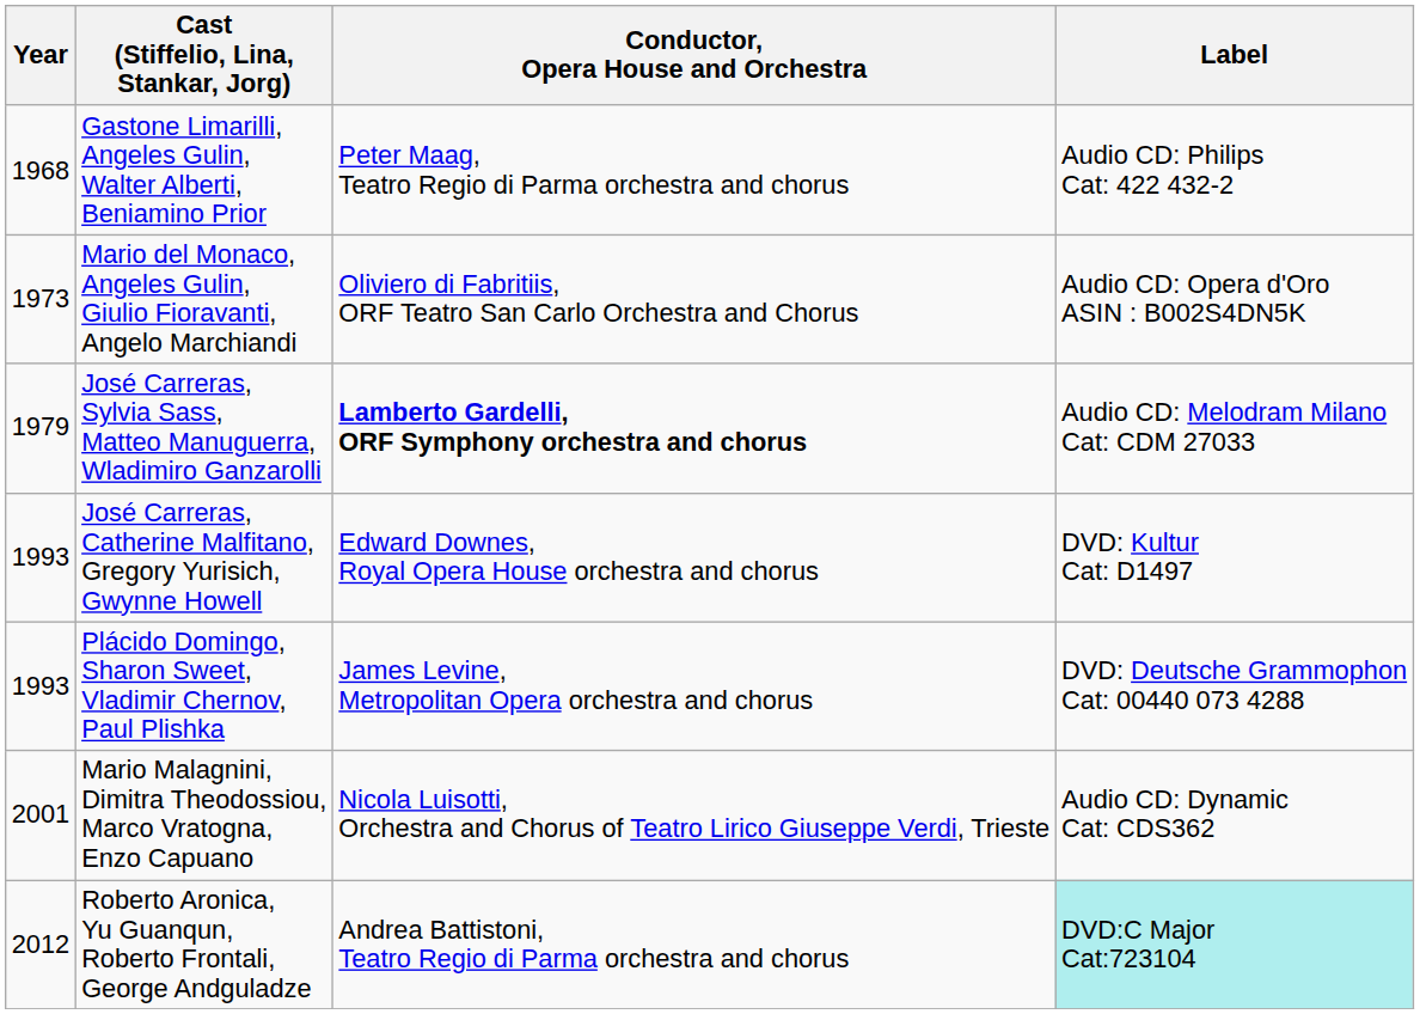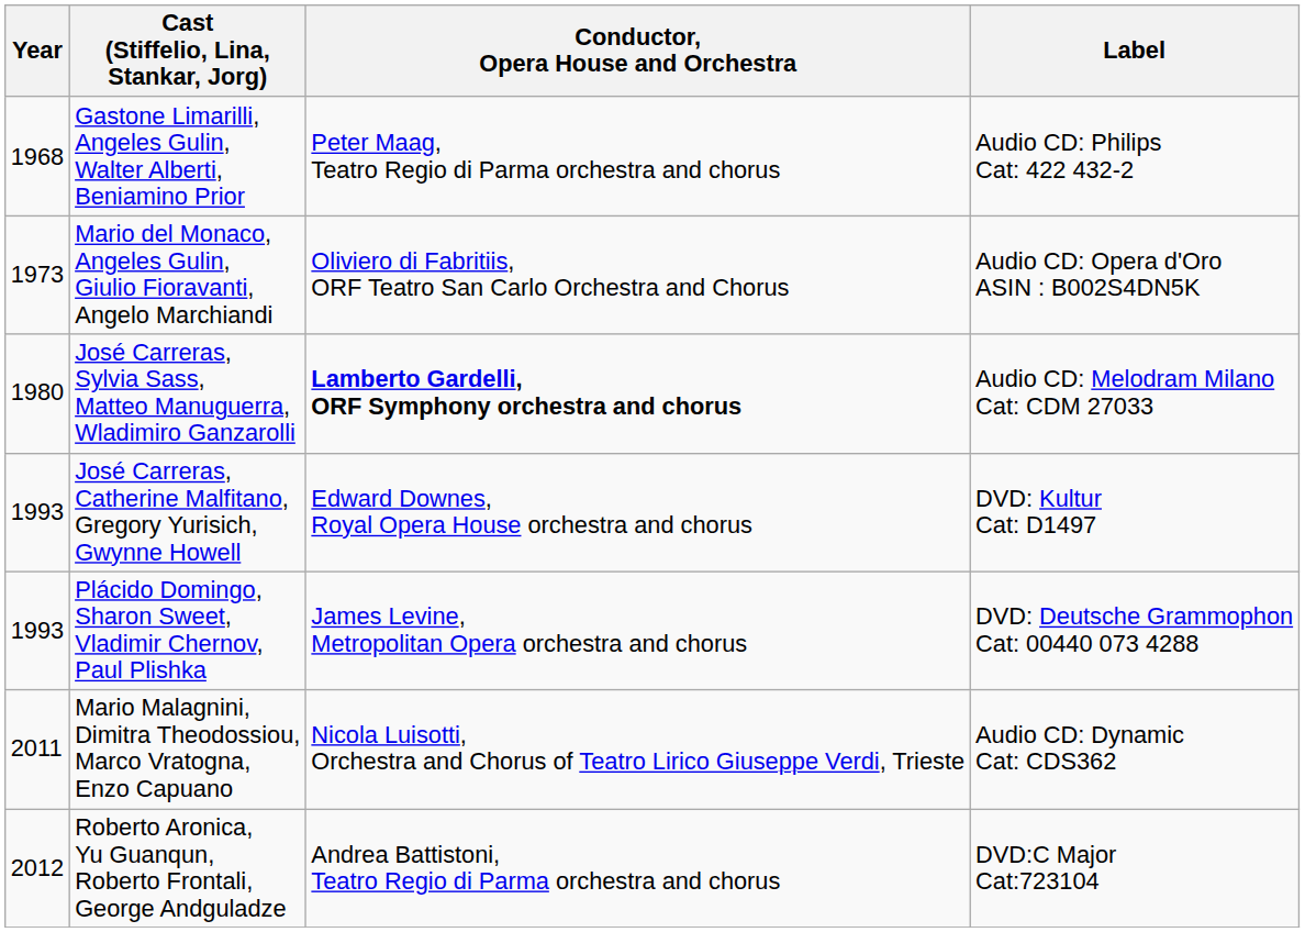row 4 | Year: 1979 -> 1980
row 7 | Year: 2001 -> 2011
row 8 | Label: paleturquoise background -> no background
